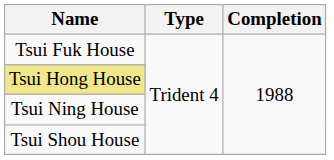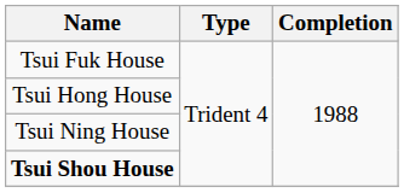Tsui Hong House | Name: khaki background -> no background
Tsui Shou House | Name: normal -> bold
